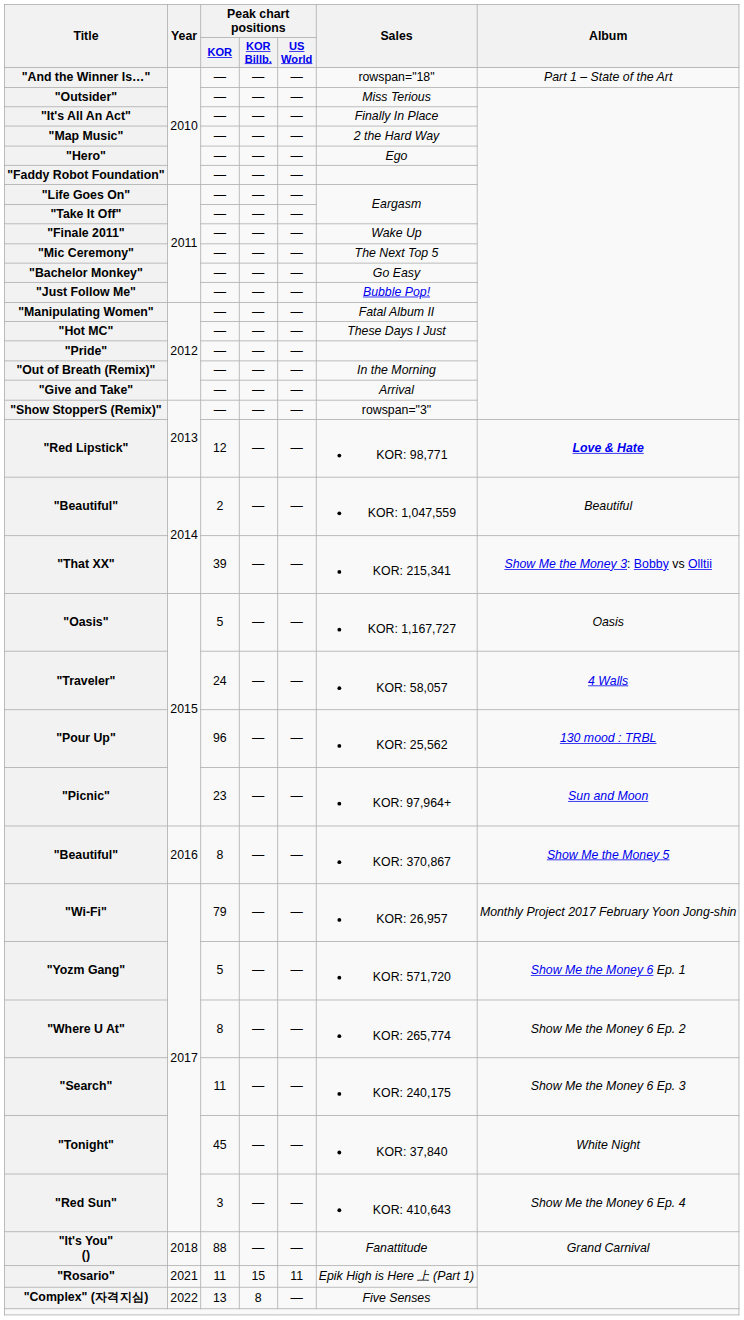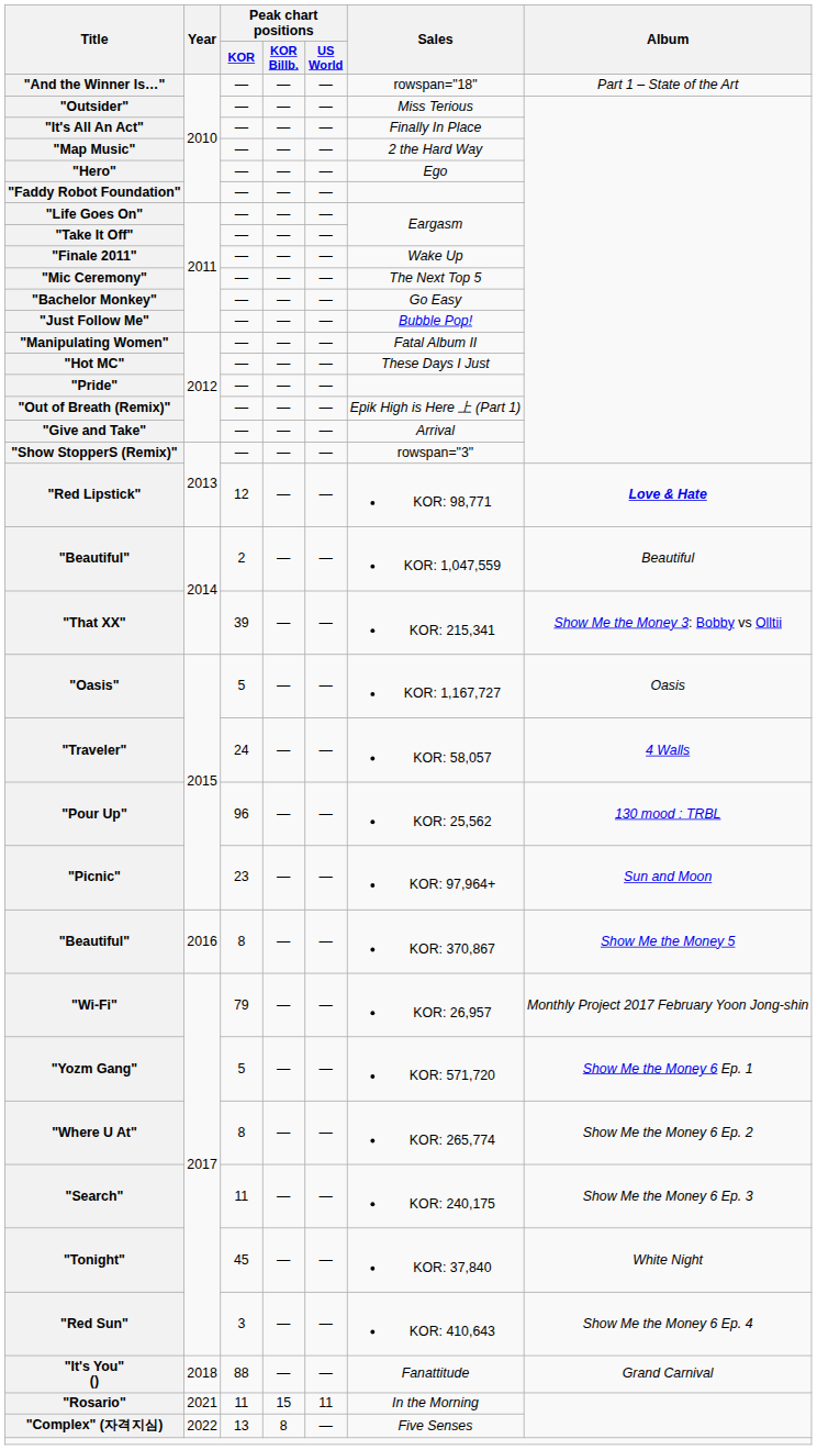"Out of Breath (Remix)" | Sales: In the Morning -> Epik High is Here 上 (Part 1)
"Rosario" | Sales: Epik High is Here 上 (Part 1) -> In the Morning
